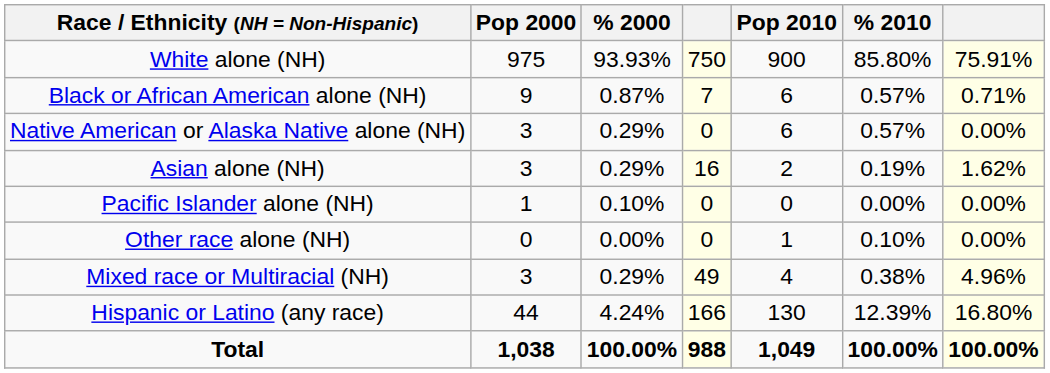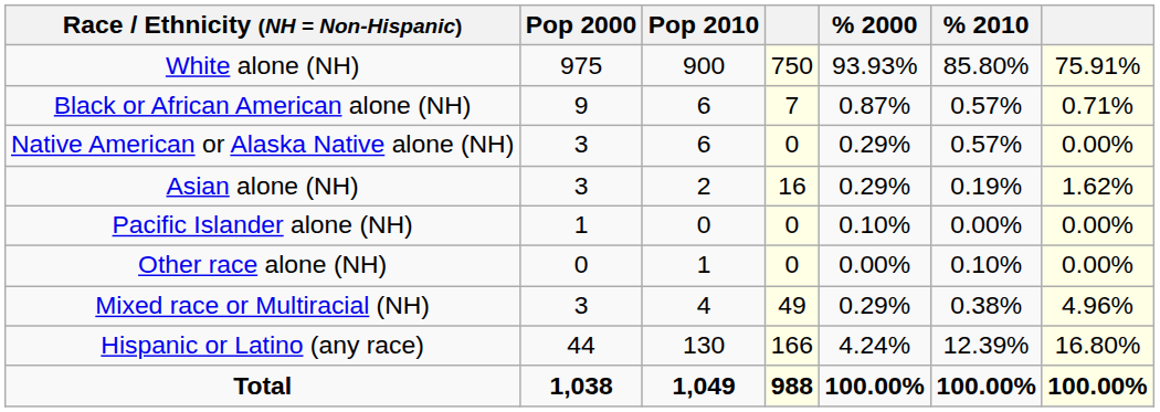columns swapped: Pop 2010 <-> % 2000
